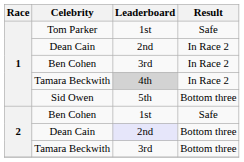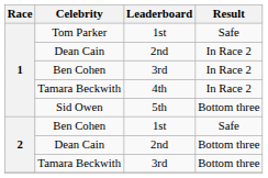Tamara Beckwith / In Race 2 | Leaderboard: lightgrey background -> no background
Dean Cain / Bottom three | Leaderboard: lavender background -> no background
